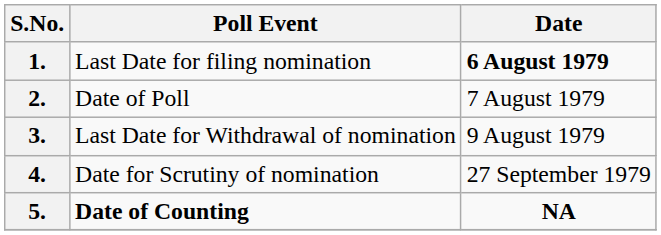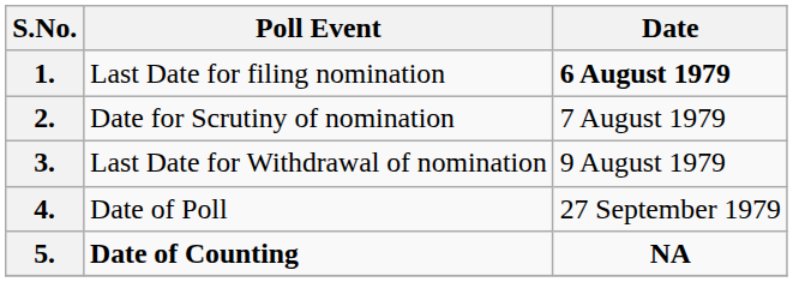2. | Poll Event: Date of Poll -> Date for Scrutiny of nomination
4. | Poll Event: Date for Scrutiny of nomination -> Date of Poll
